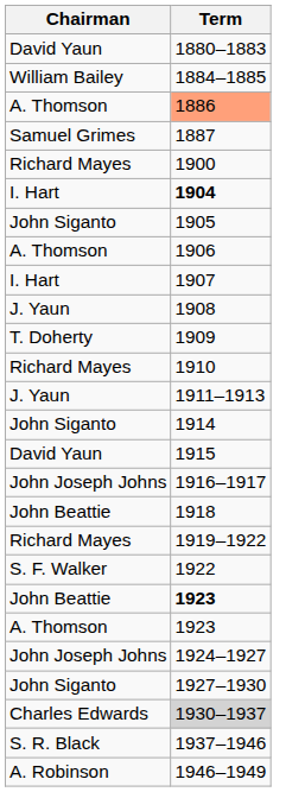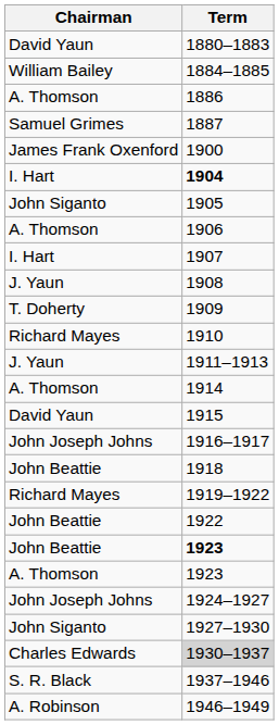row 4 | Term: lightsalmon background -> no background
row 6 | Chairman: Richard Mayes -> James Frank Oxenford
row 15 | Chairman: John Siganto -> A. Thomson
row 20 | Chairman: S. F. Walker -> John Beattie
